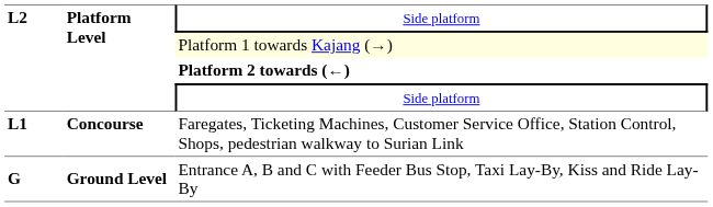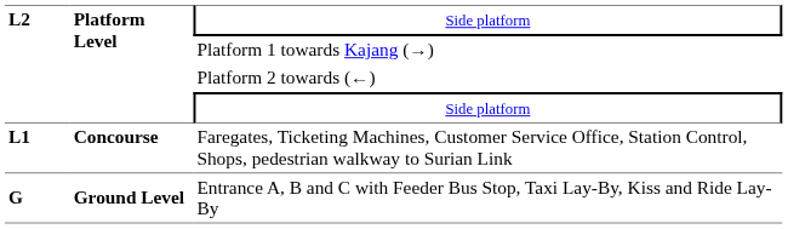Platform 1 towards Kajang (→) | column 3: lightyellow background -> no background
Platform 2 towards (←) | column 3: bold -> normal
